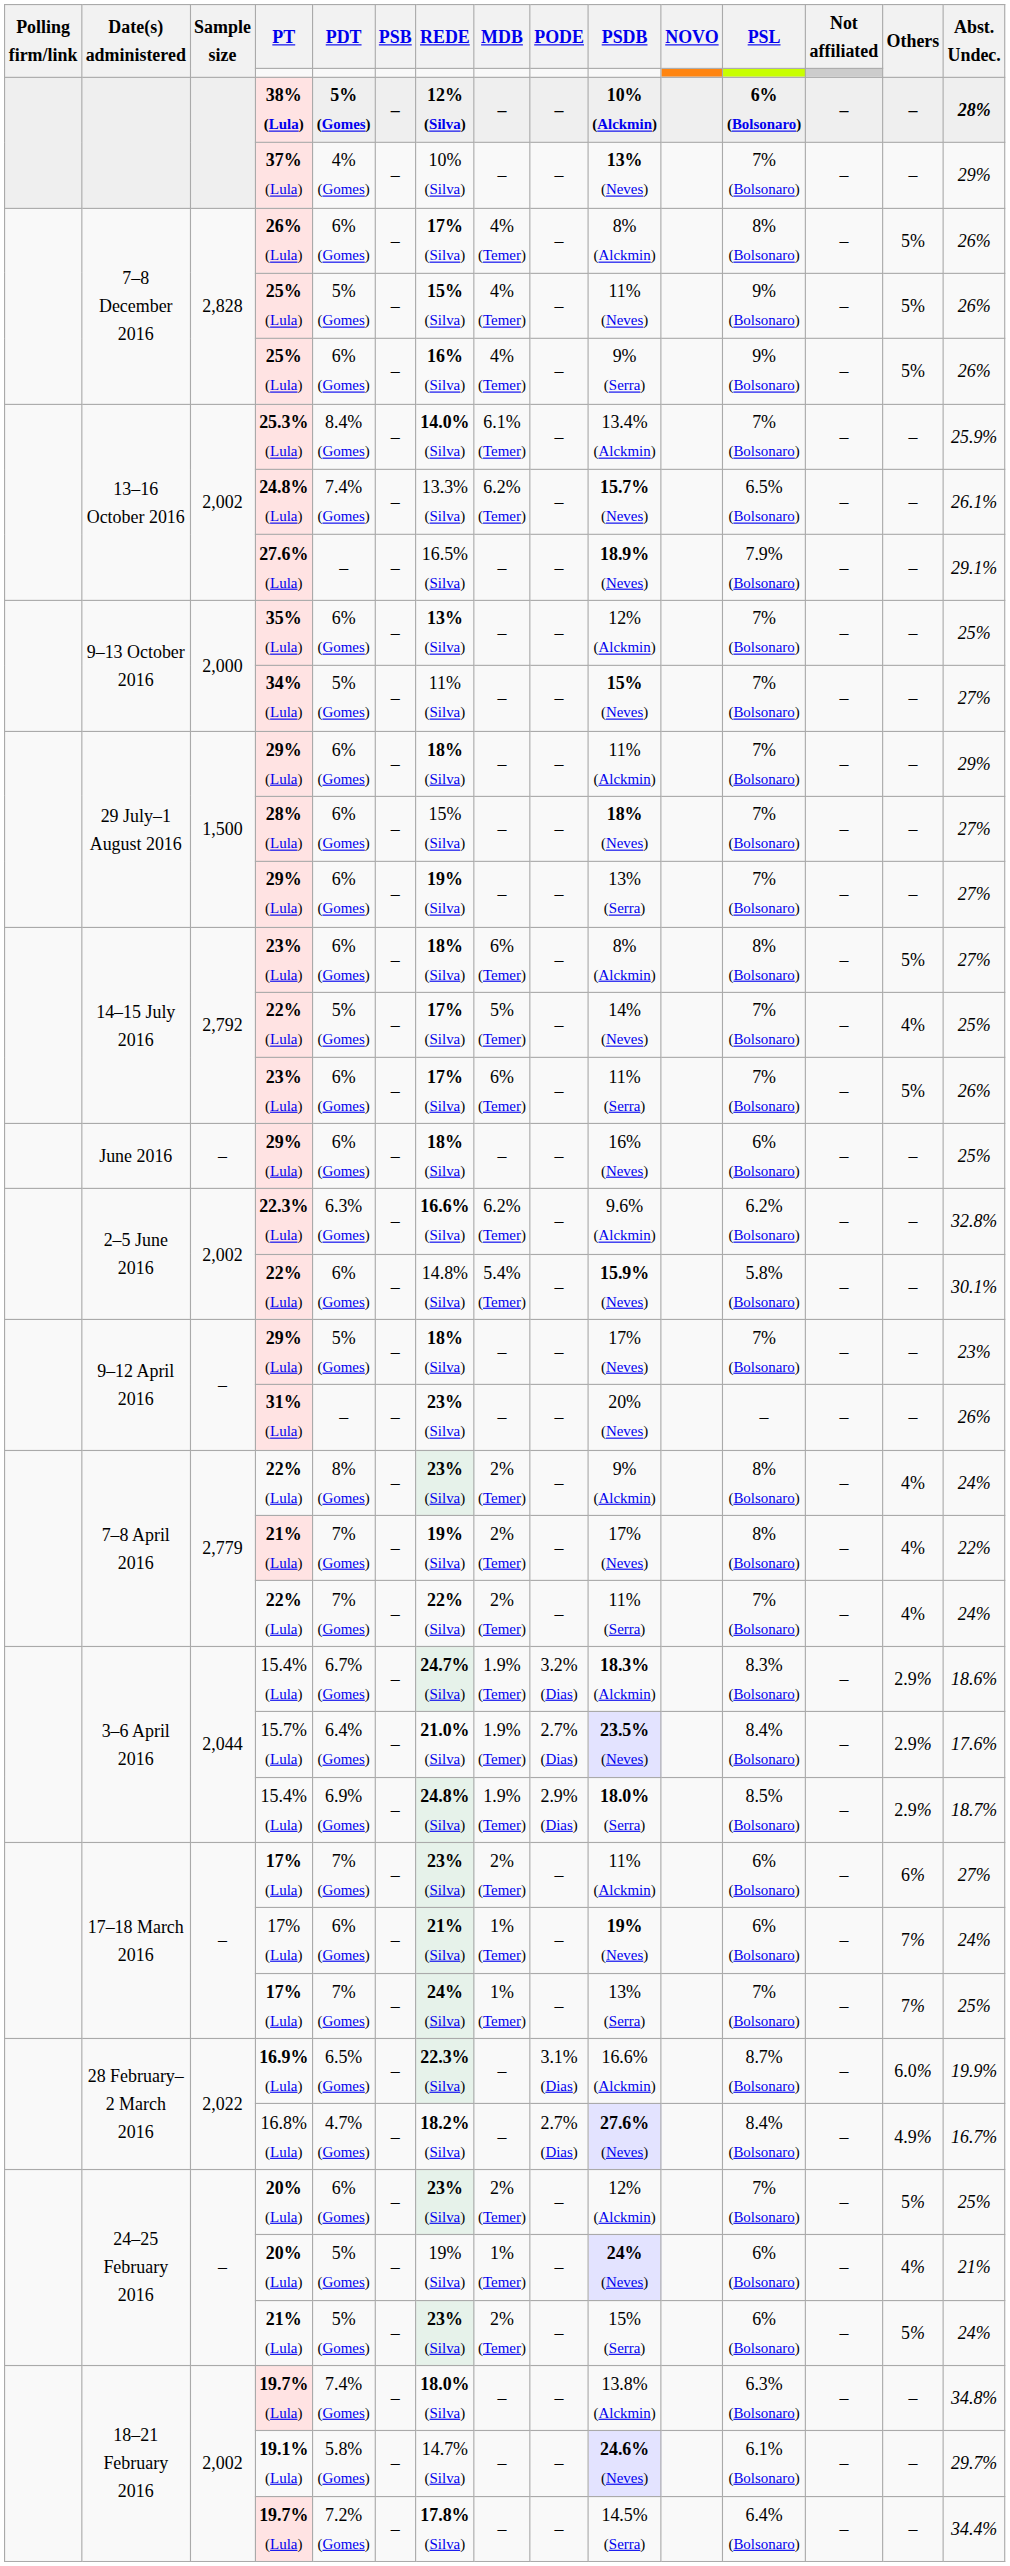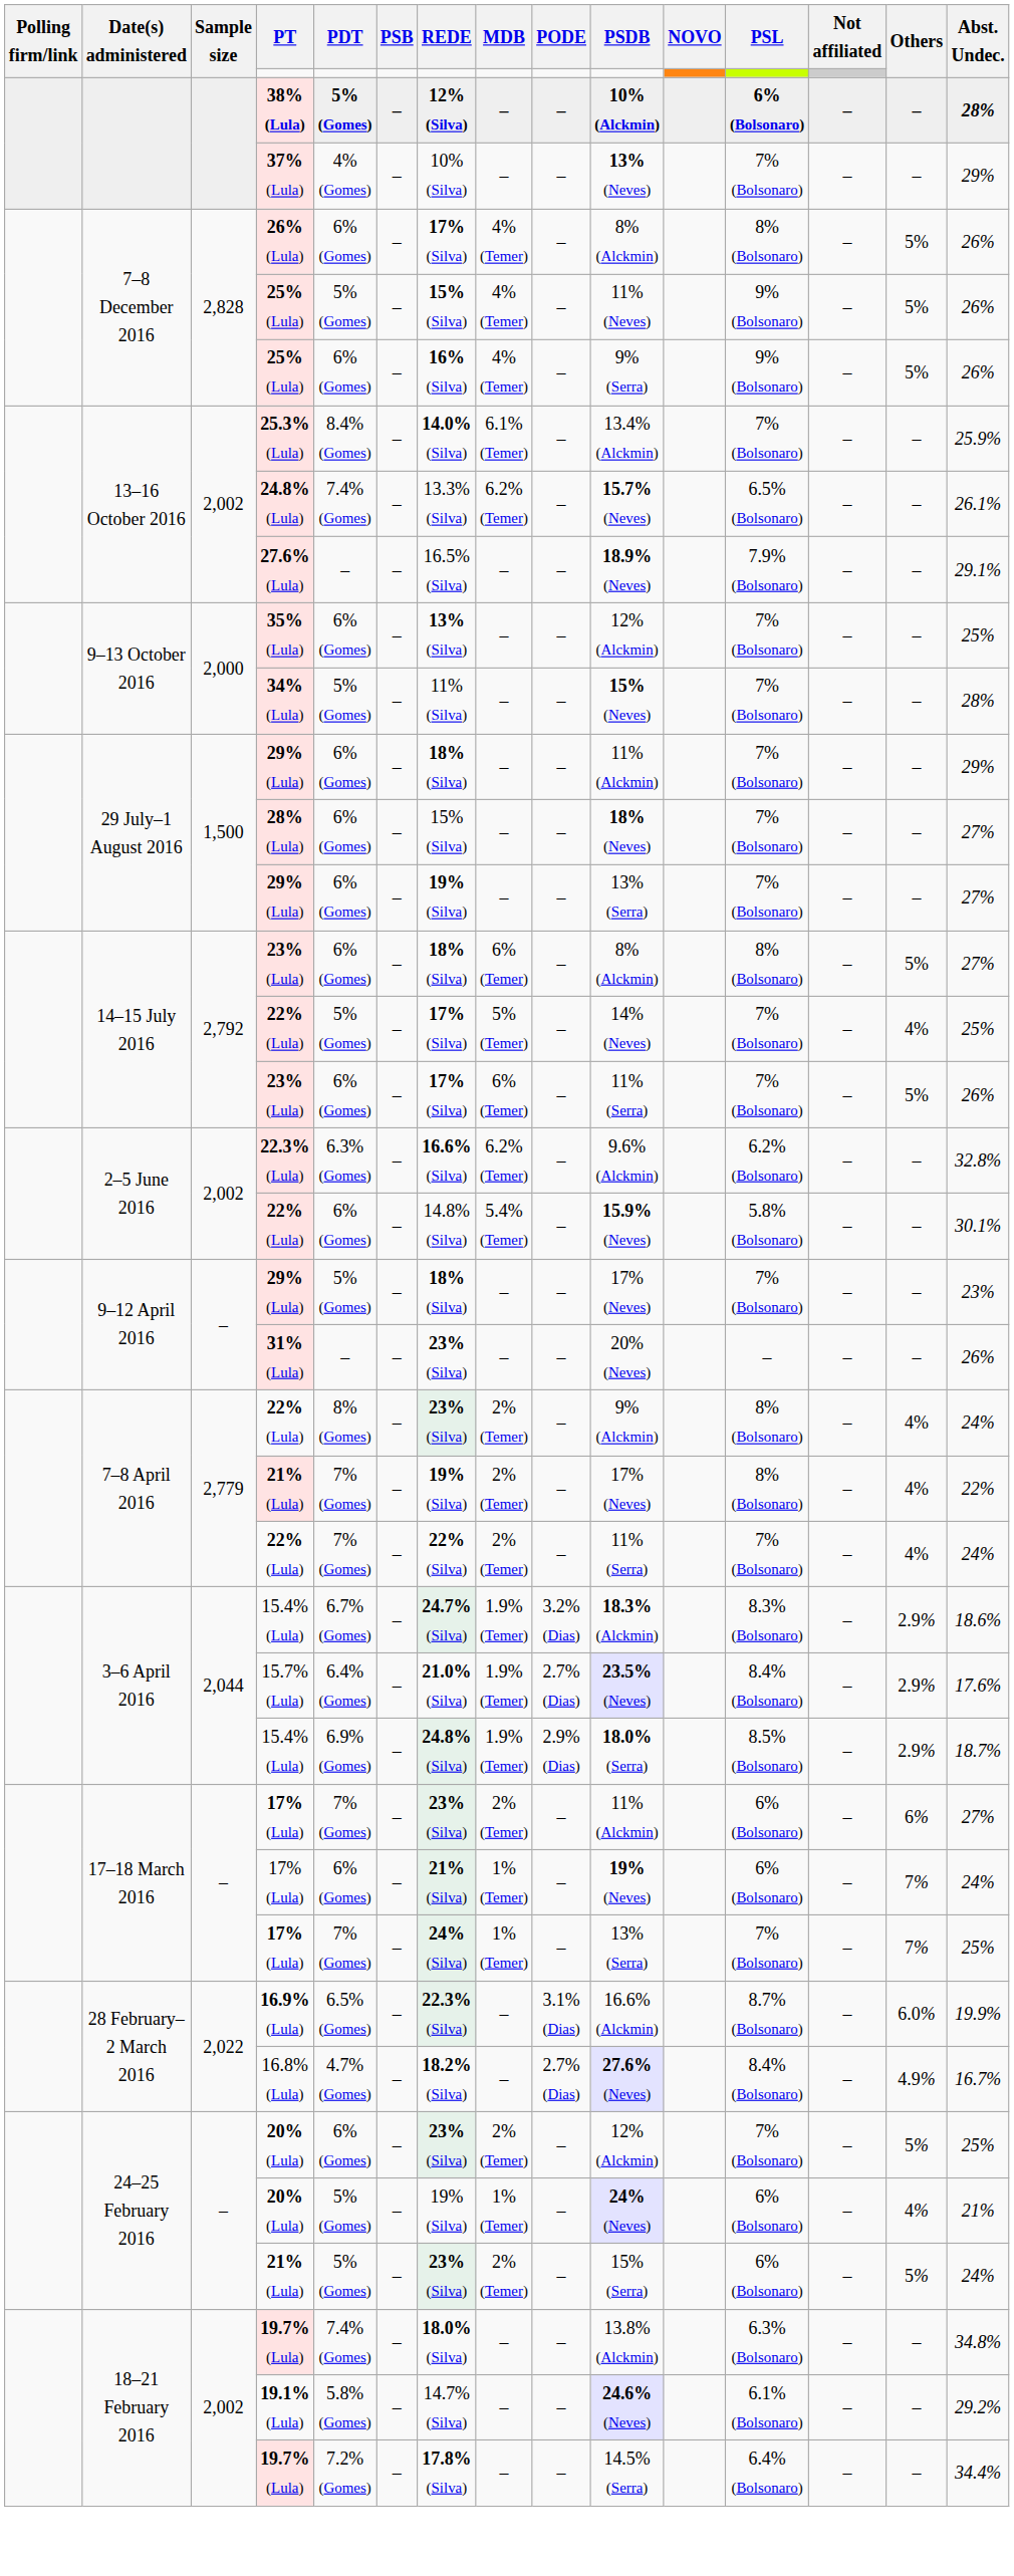34% (Lula) | Abst. Undec.: 27% -> 28%
- row: June 2016 | – | 29% (Lula) | 6% (Gomes) | – | 18% (Silva) | – | – | 16% (Neves) | 6% (Bolsonaro) | – | – | 25%
19.1% (Lula) | Abst. Undec.: 29.7% -> 29.2%
